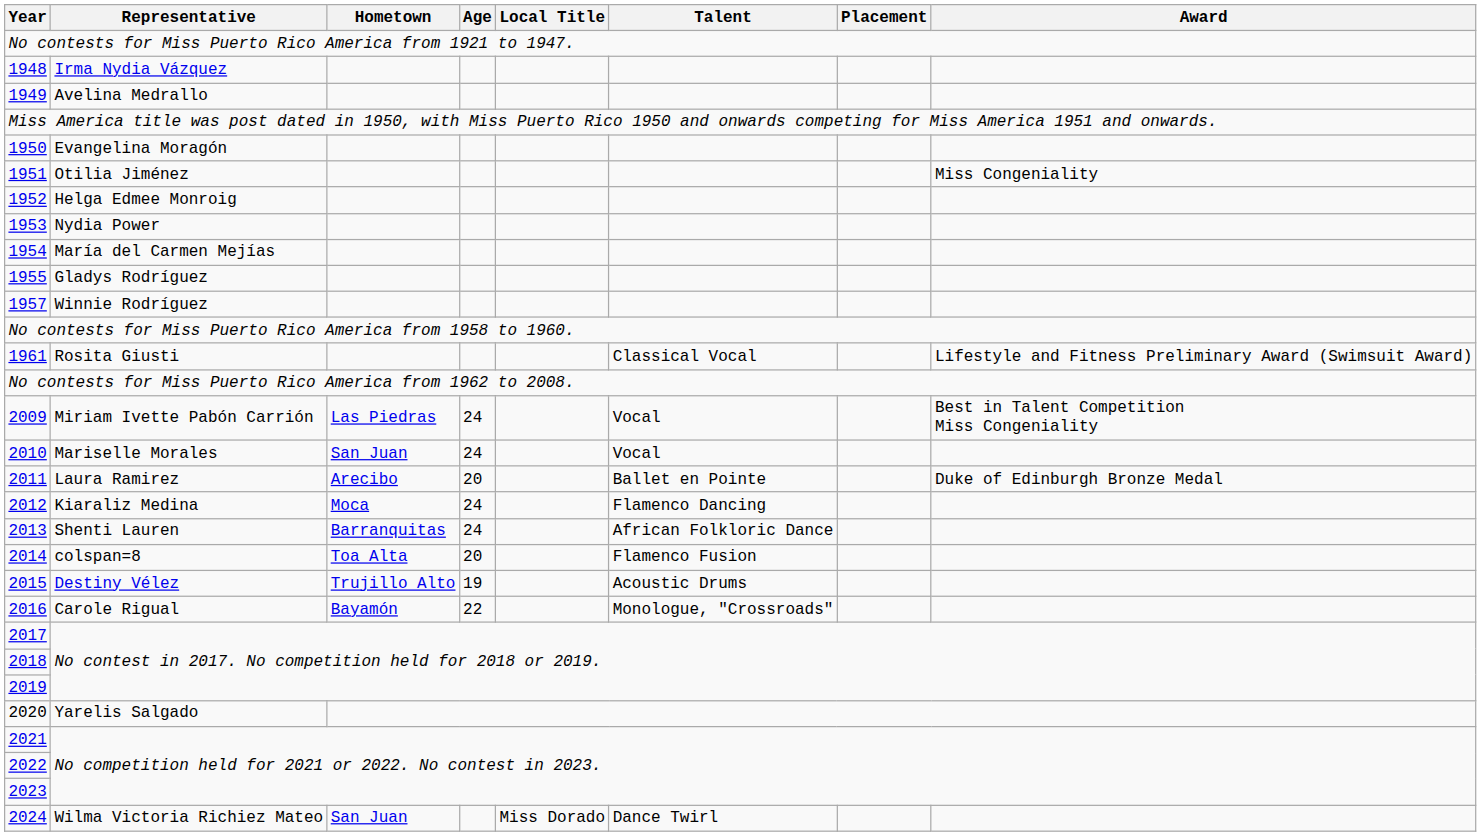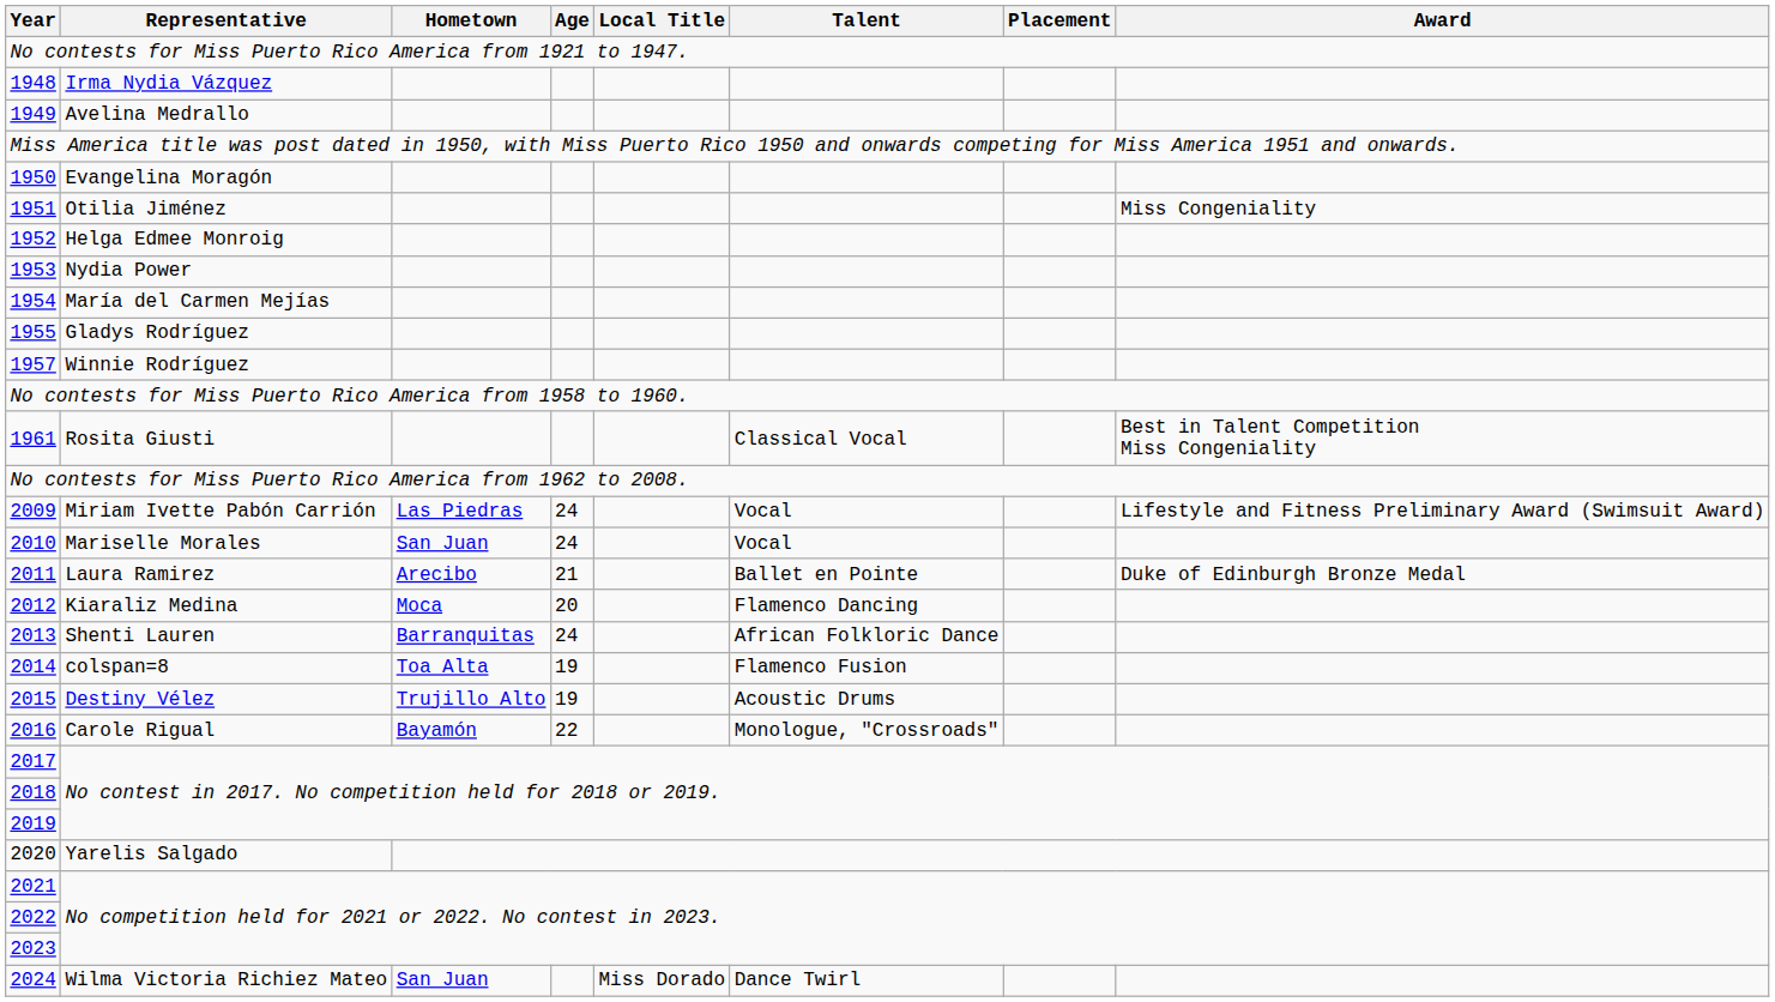1961 | Award: Lifestyle and Fitness Preliminary Award (Swimsuit Award) -> Best in Talent Competition Miss Congeniality
2009 | Award: Best in Talent Competition Miss Congeniality -> Lifestyle and Fitness Preliminary Award (Swimsuit Award)
2011 | Age: 20 -> 21
2012 | Age: 24 -> 20
2014 | Age: 20 -> 19
